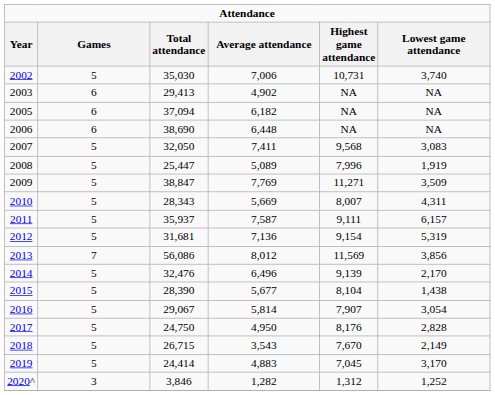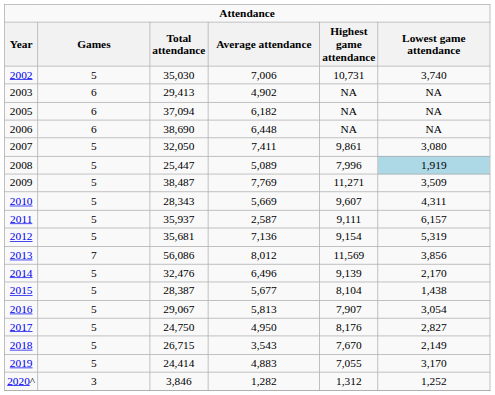2007 | Highest game attendance: 9,568 -> 9,861
2007 | Lowest game attendance: 3,083 -> 3,080
2008 | Lowest game attendance: no background -> lightblue background
2009 | Total attendance: 38,847 -> 38,487
2010 | Highest game attendance: 8,007 -> 9,607
2011 | Average attendance: 7,587 -> 2,587
2012 | Total attendance: 31,681 -> 35,681
2015 | Total attendance: 28,390 -> 28,387
2016 | Average attendance: 5,814 -> 5,813
2017 | Lowest game attendance: 2,828 -> 2,827
2019 | Highest game attendance: 7,045 -> 7,055
